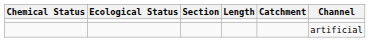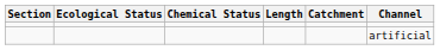columns swapped: Section <-> Chemical Status
